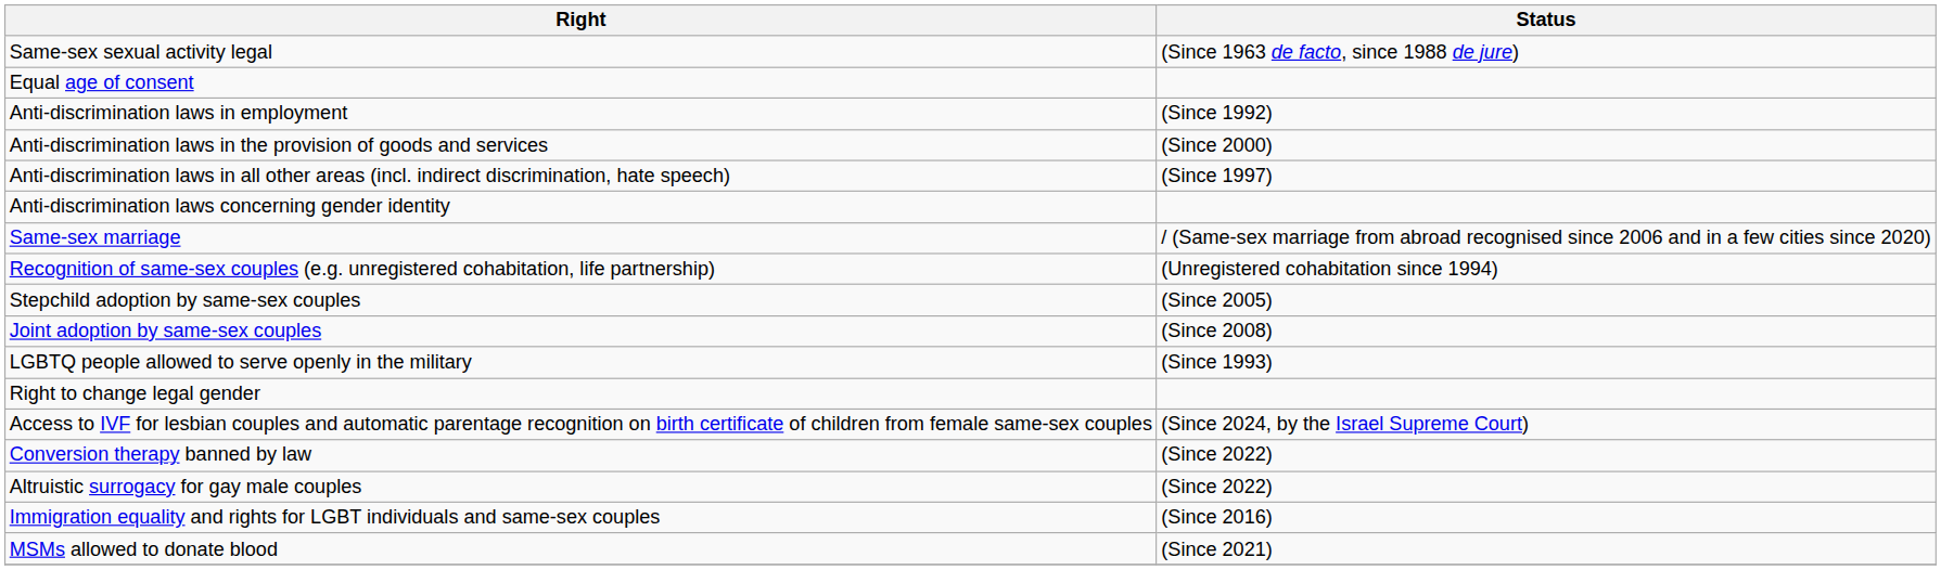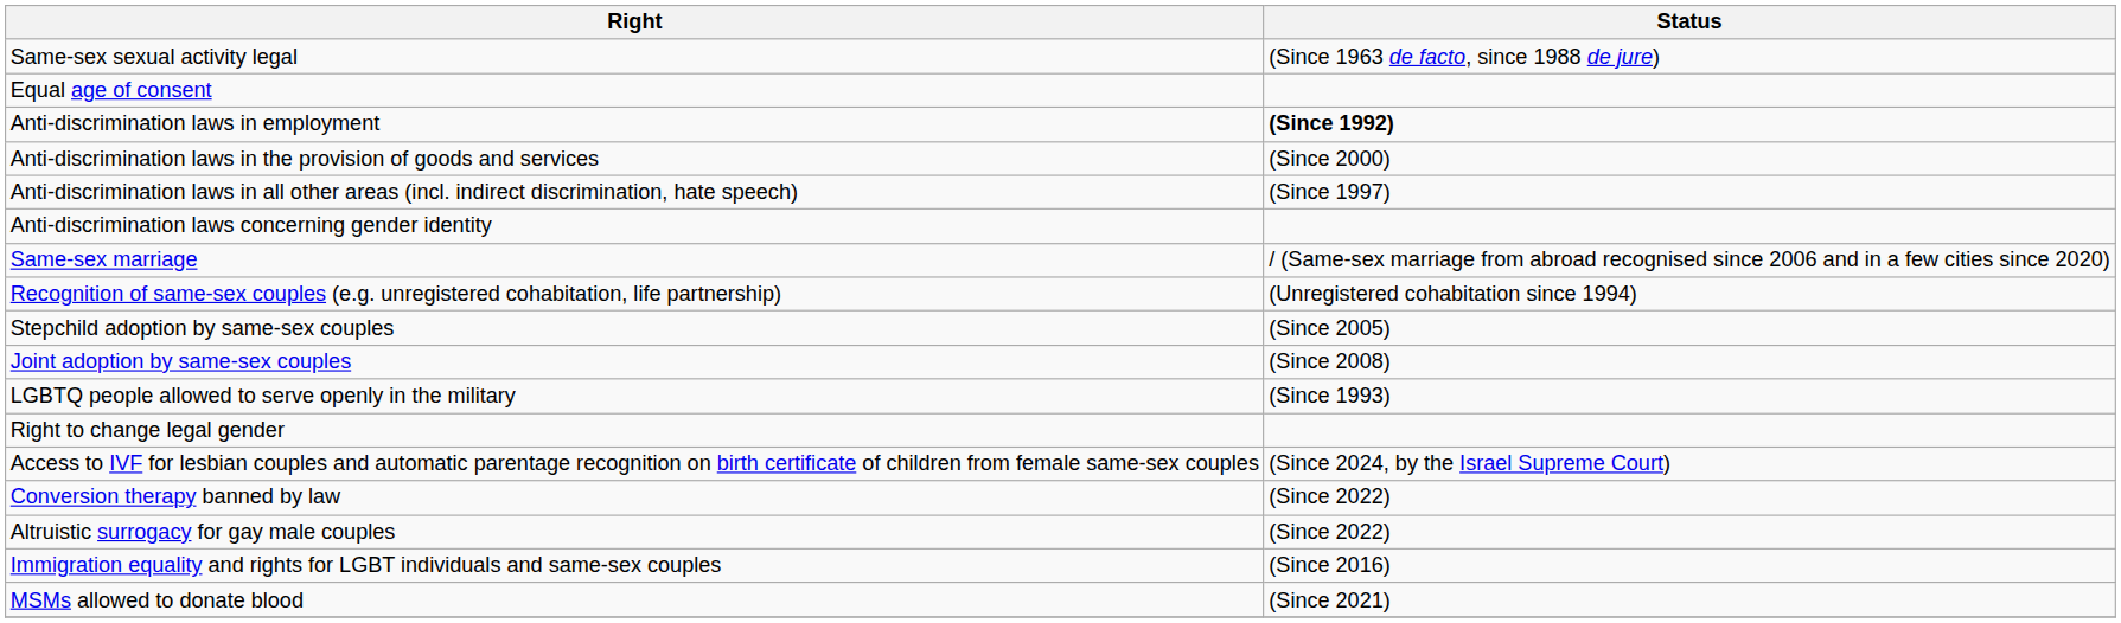Anti-discrimination laws in employment | Status: normal -> bold
